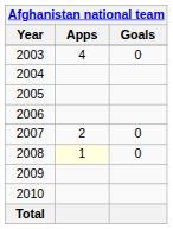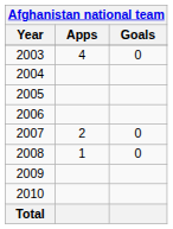2008 | Apps: lightyellow background -> no background
